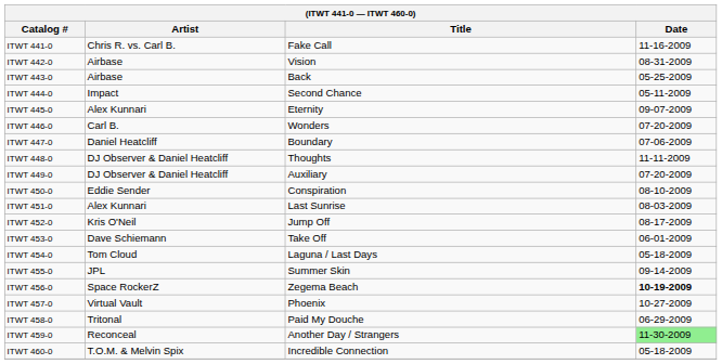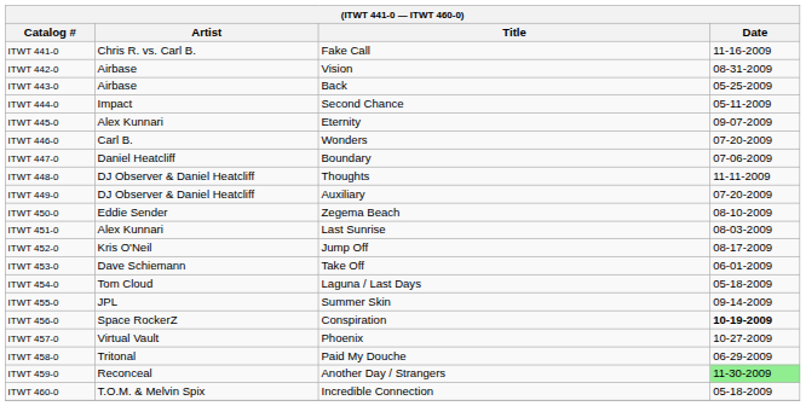ITWT 450-0 | Title: Conspiration -> Zegema Beach
ITWT 456-0 | Title: Zegema Beach -> Conspiration
